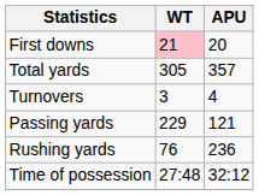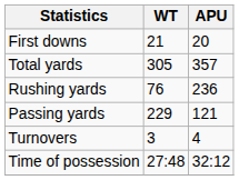First downs | WT: pink background -> no background
rows swapped: Rushing yards <-> Turnovers
